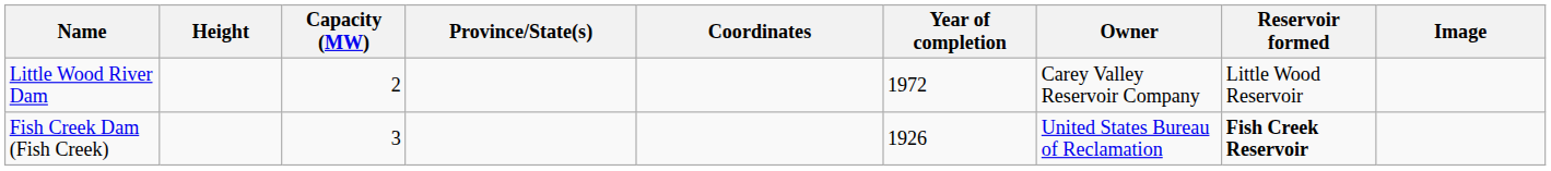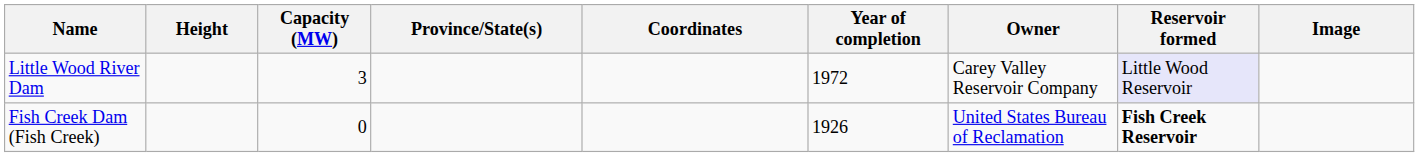Little Wood River Dam | Capacity (MW): 2 -> 3
Little Wood River Dam | Reservoir formed: no background -> lavender background
Fish Creek Dam (Fish Creek) | Capacity (MW): 3 -> 0
